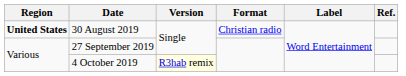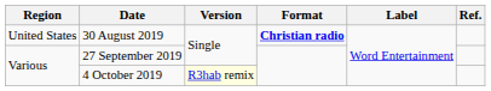30 August 2019 | Region: bold -> normal
30 August 2019 | Format: normal -> bold
